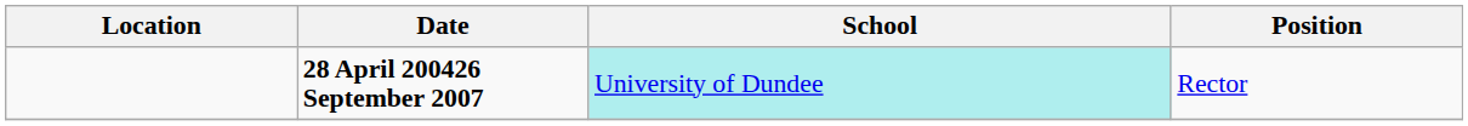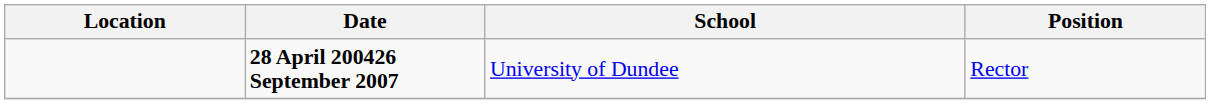28 April 200426 September 2007 | School: paleturquoise background -> no background
